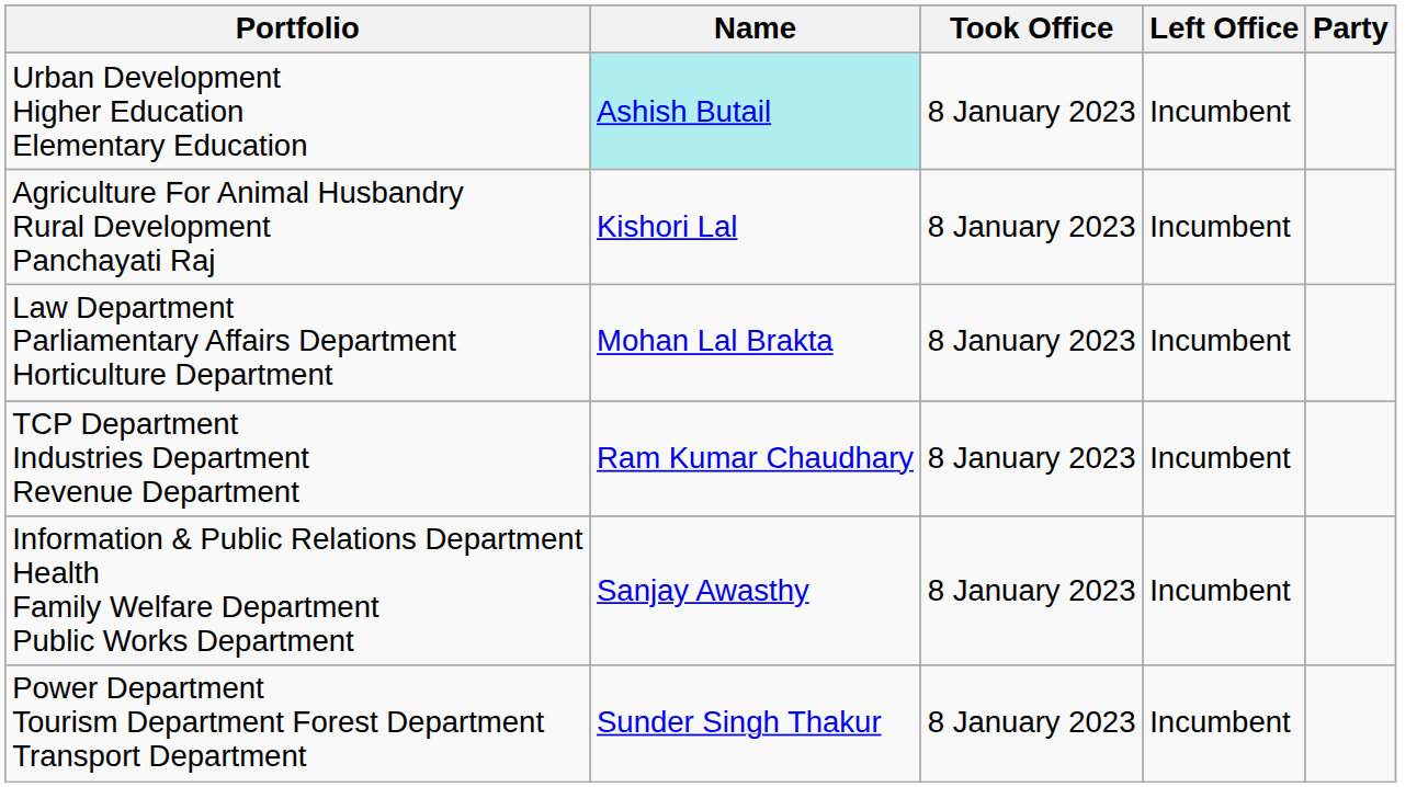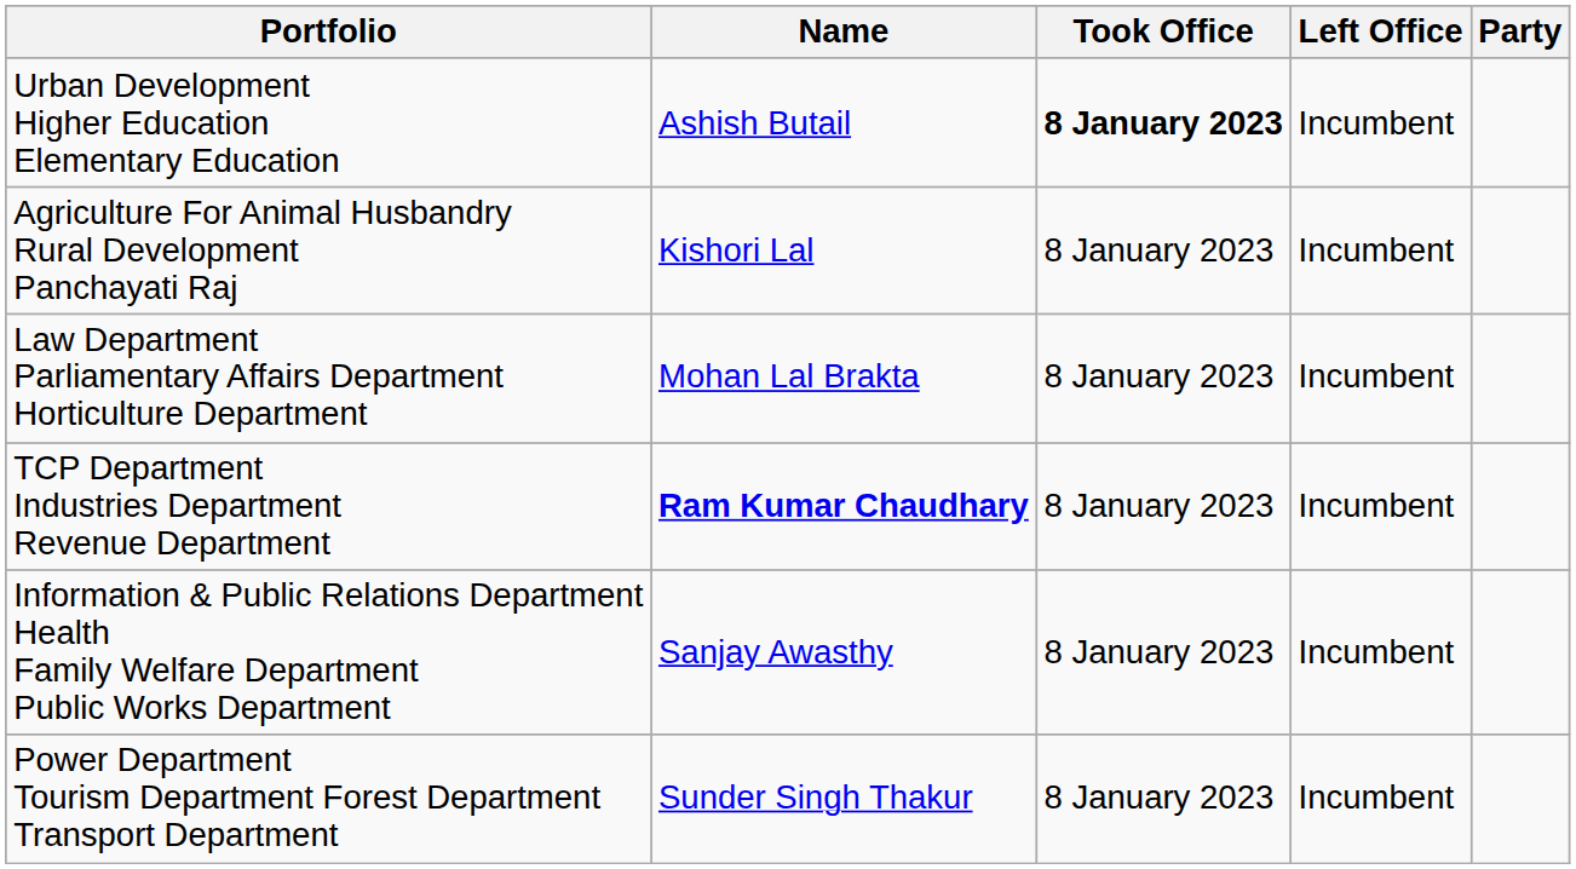Urban Development Higher Education Elementary Education | Name: paleturquoise background -> no background
Urban Development Higher Education Elementary Education | Took Office: normal -> bold
TCP Department Industries Department Revenue Department | Name: normal -> bold
